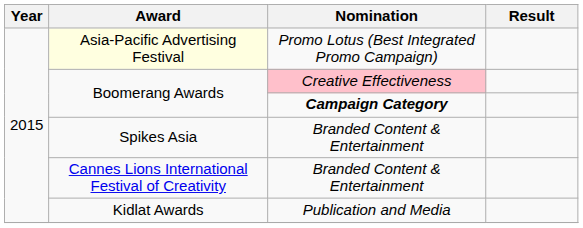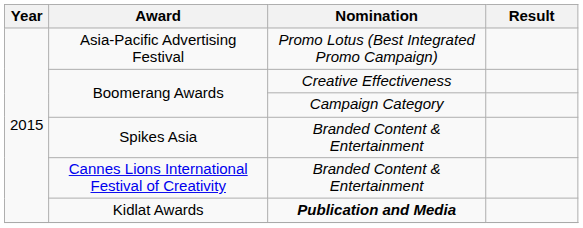Asia-Pacific Advertising Festival | Award: lightyellow background -> no background
Boomerang Awards / Creative Effectiveness | Nomination: pink background -> no background
Boomerang Awards / Campaign Category | Nomination: bold -> normal
Kidlat Awards | Nomination: normal -> bold
